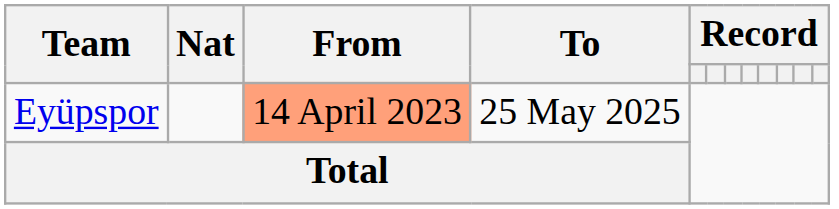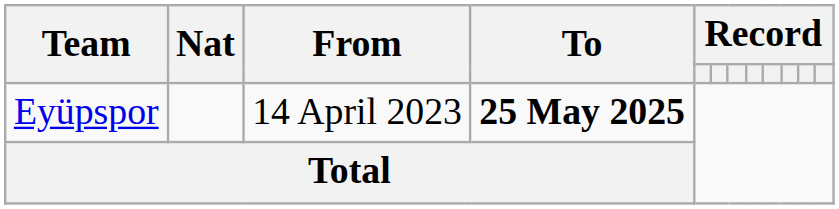Eyüpspor | From: lightsalmon background -> no background
Eyüpspor | To: normal -> bold
